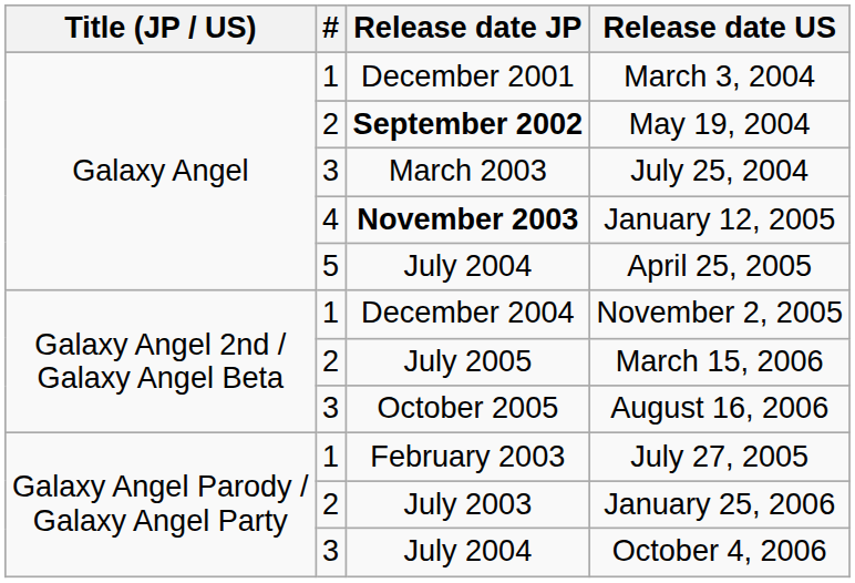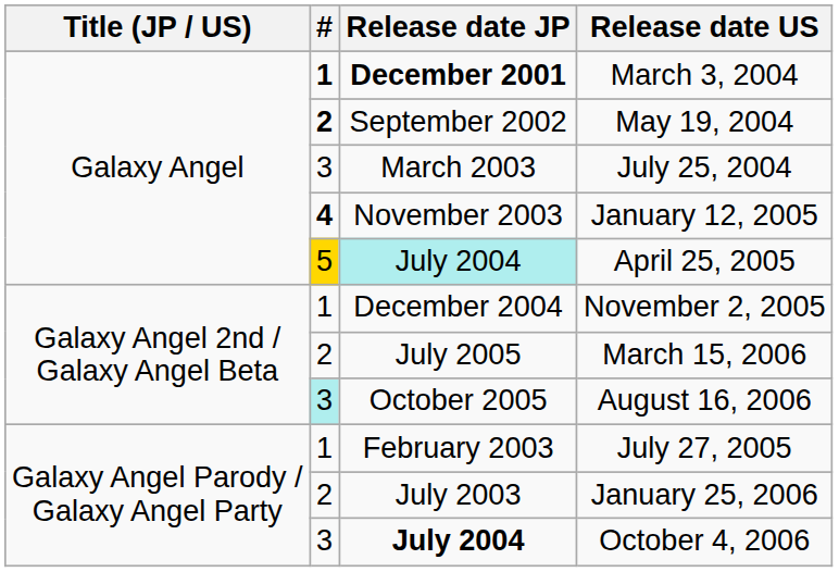March 3, 2004 | #: normal -> bold
March 3, 2004 | Release date JP: normal -> bold
May 19, 2004 | #: normal -> bold
May 19, 2004 | Release date JP: bold -> normal
January 12, 2005 | #: normal -> bold
January 12, 2005 | Release date JP: bold -> normal
April 25, 2005 | #: no background -> gold background
April 25, 2005 | Release date JP: no background -> paleturquoise background
August 16, 2006 | #: no background -> paleturquoise background
October 4, 2006 | Release date JP: normal -> bold
